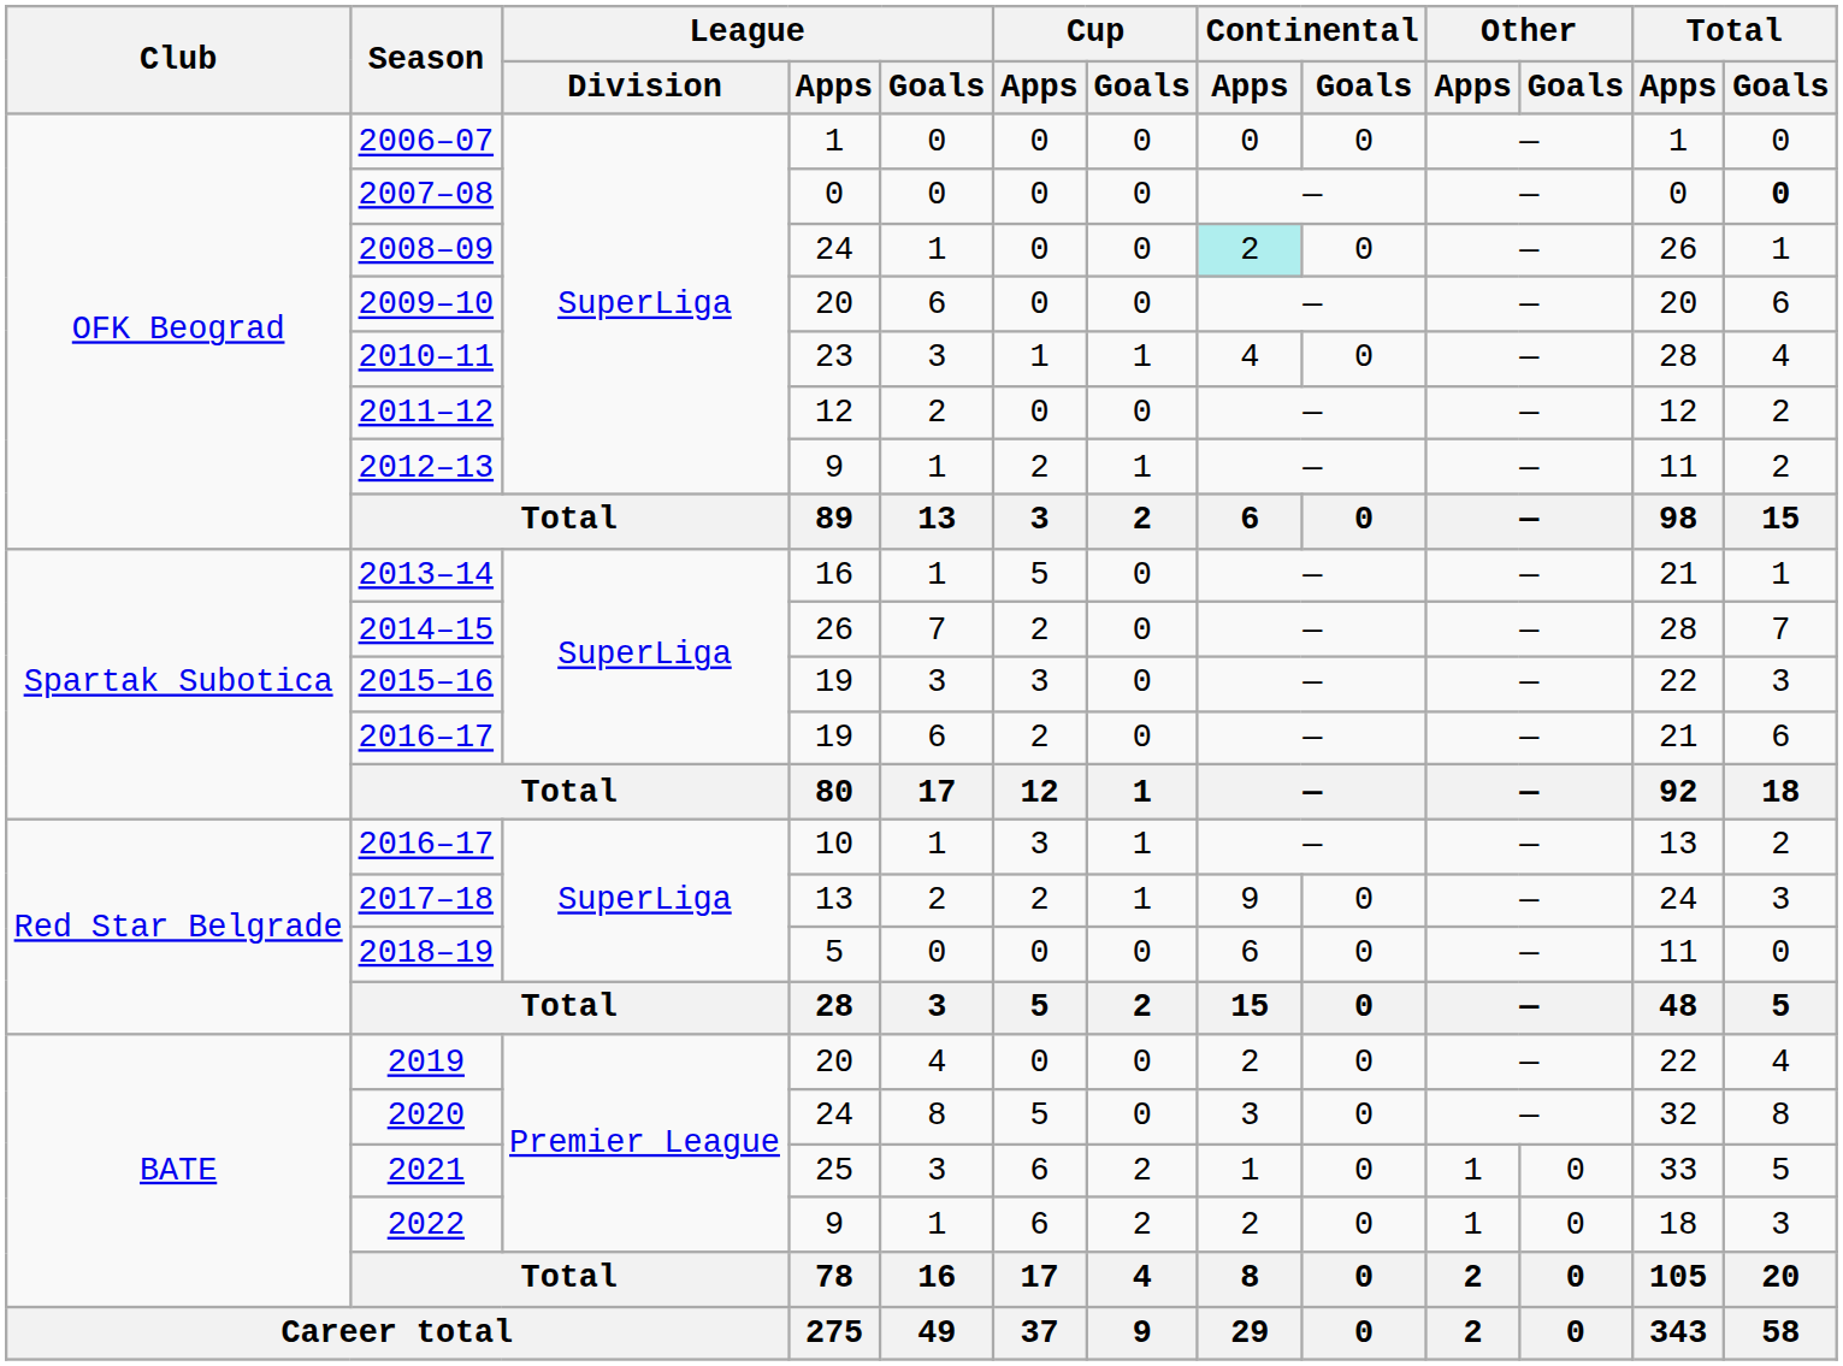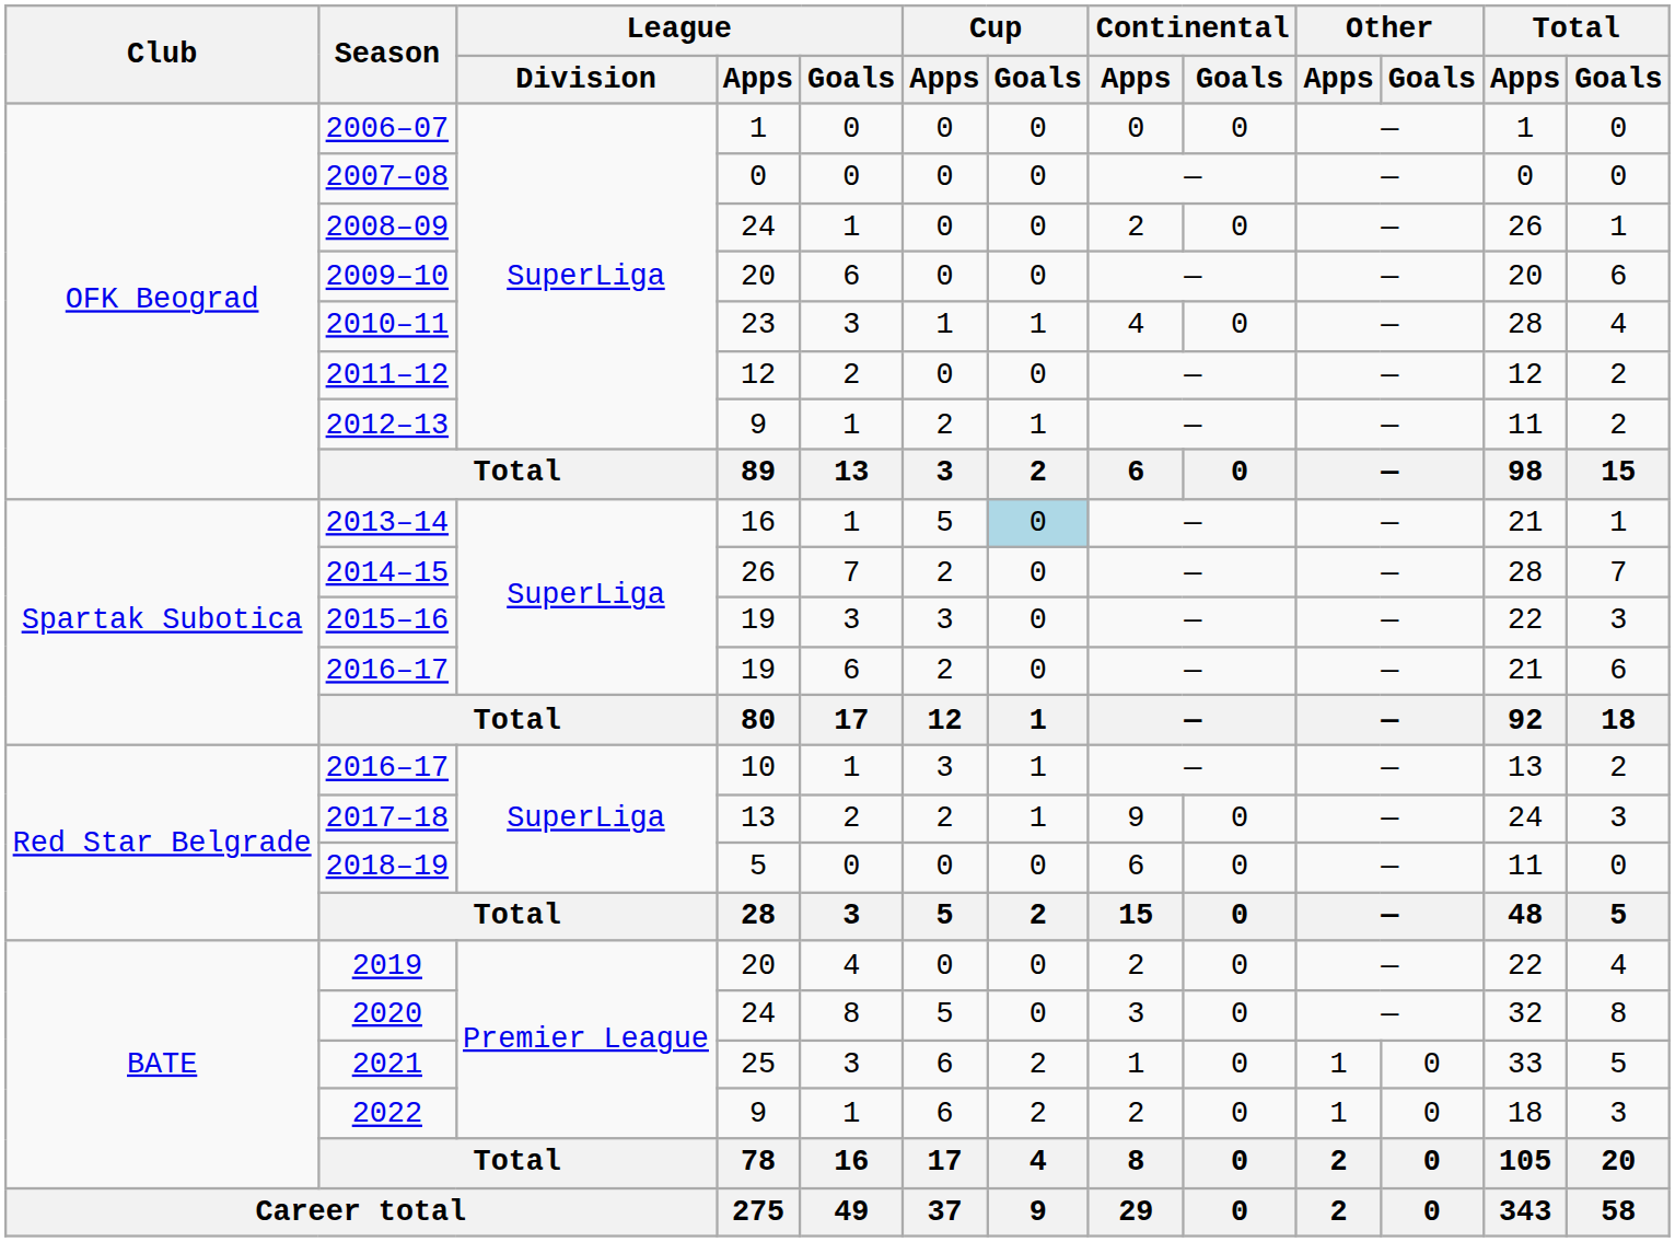2007–08 | Total / Goals: bold -> normal
2008–09 | Continental / Apps: paleturquoise background -> no background
2013–14 | Cup / Goals: no background -> lightblue background
